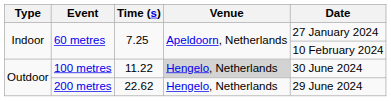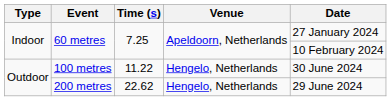100 metres | Venue: lightgrey background -> no background
